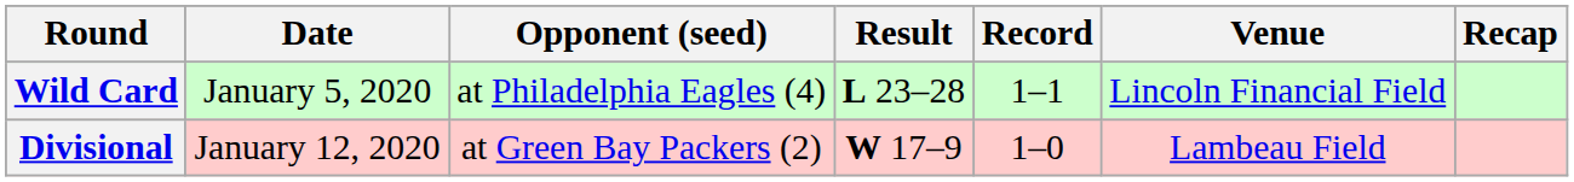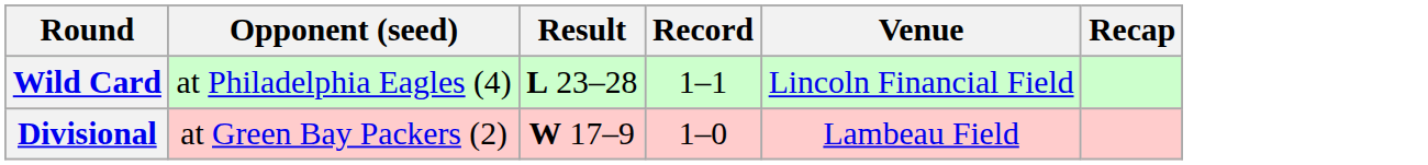- column: Date | January 5, 2020 | January 12, 2020
